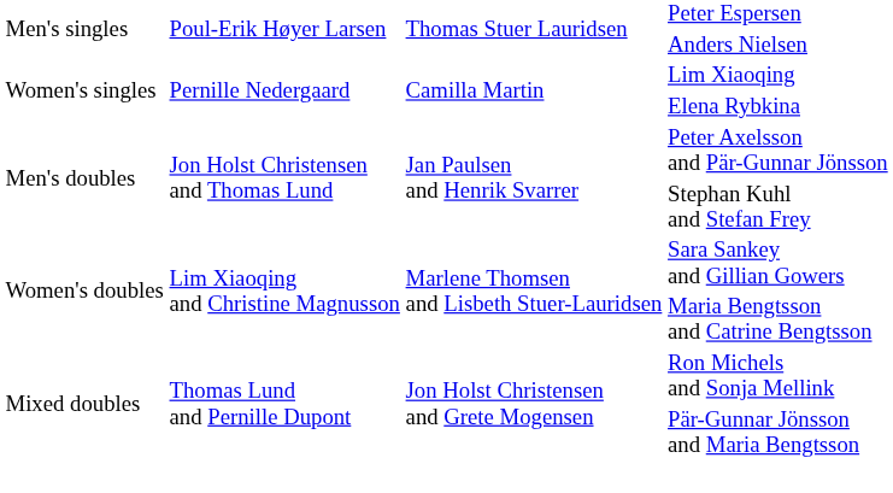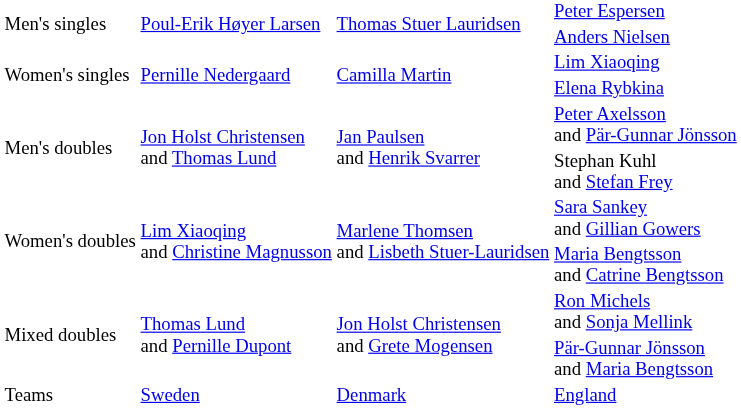+ row: Teams | Sweden | Denmark | England
